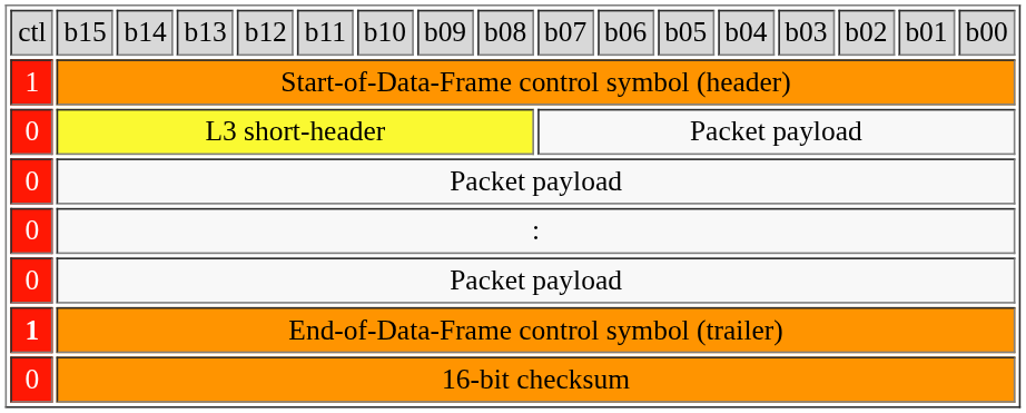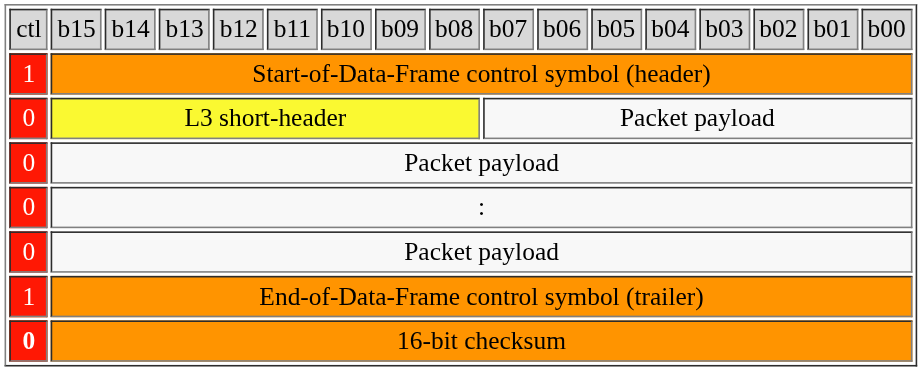End-of-Data-Frame control symbol (trailer) | column 1: bold -> normal
16-bit checksum | column 1: normal -> bold
